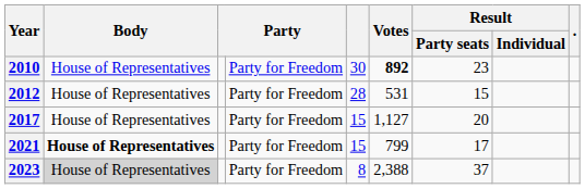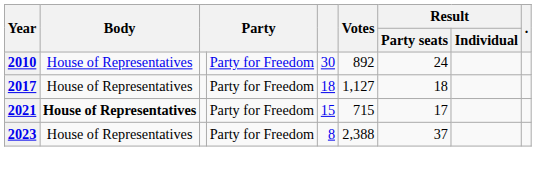2010 | Votes: bold -> normal
2010 | Result / Party seats: 23 -> 24
- row: 2012 | House of Representatives | Party for Freedom | 28 | 531 | 15
2017 | column 5: 15 -> 18
2017 | Result / Party seats: 20 -> 18
2021 | Votes: 799 -> 715
2023 | Body: lightgrey background -> no background
